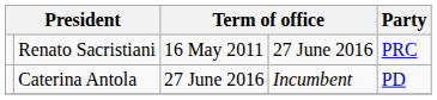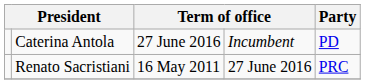rows swapped: Renato Sacristiani <-> Caterina Antola
